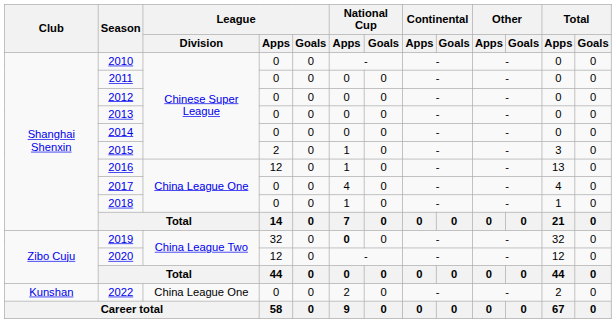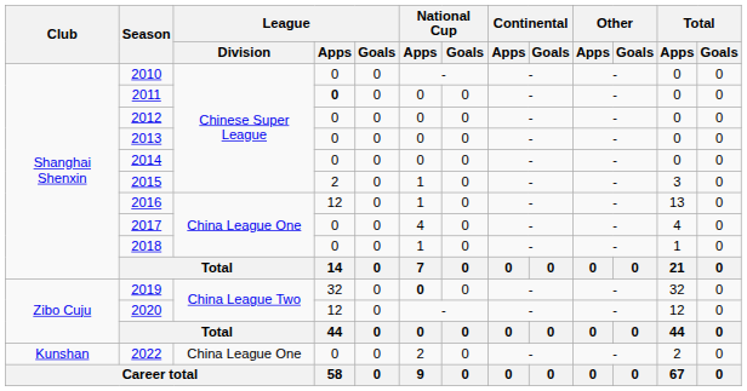2011 | League / Apps: normal -> bold
